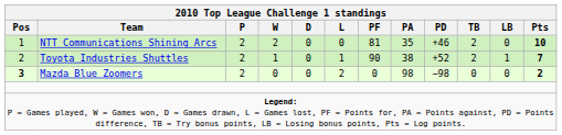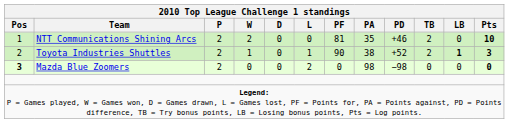Toyota Industries Shuttles | LB: normal -> bold
Toyota Industries Shuttles | Pts: 7 -> 3
Mazda Blue Zoomers | Pts: 2 -> 0
